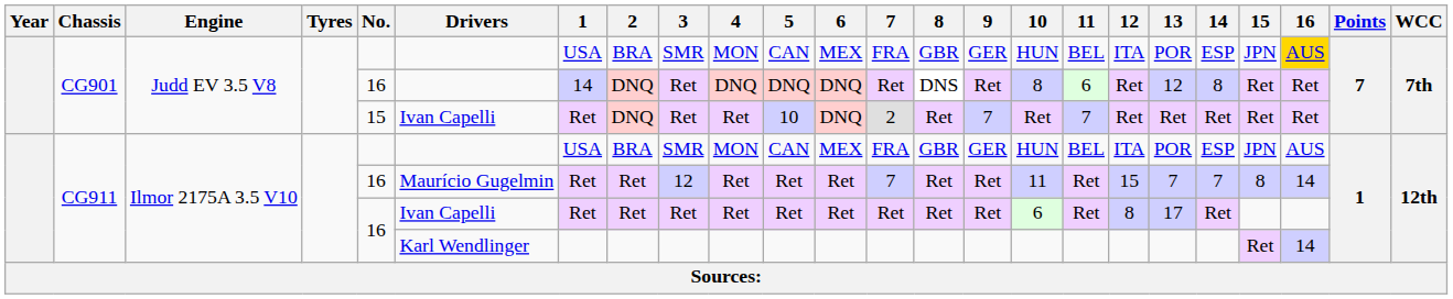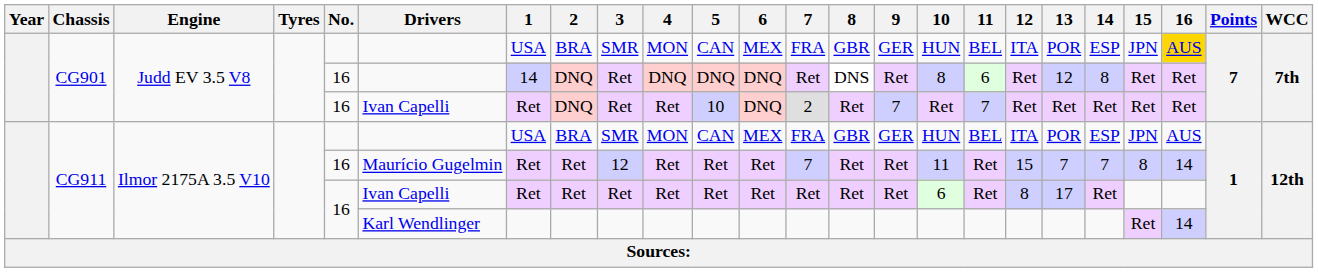row 4 | No.: 15 -> 16
